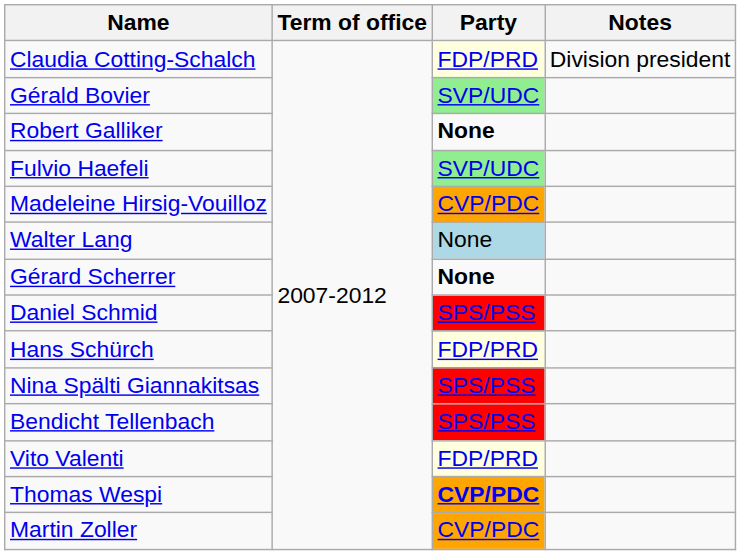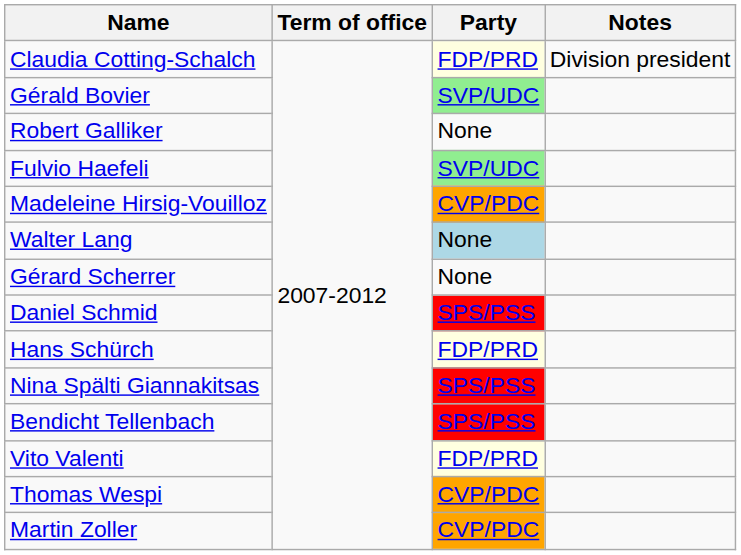Robert Galliker | Party: bold -> normal
Gérard Scherrer | Party: bold -> normal
Thomas Wespi | Party: bold -> normal
